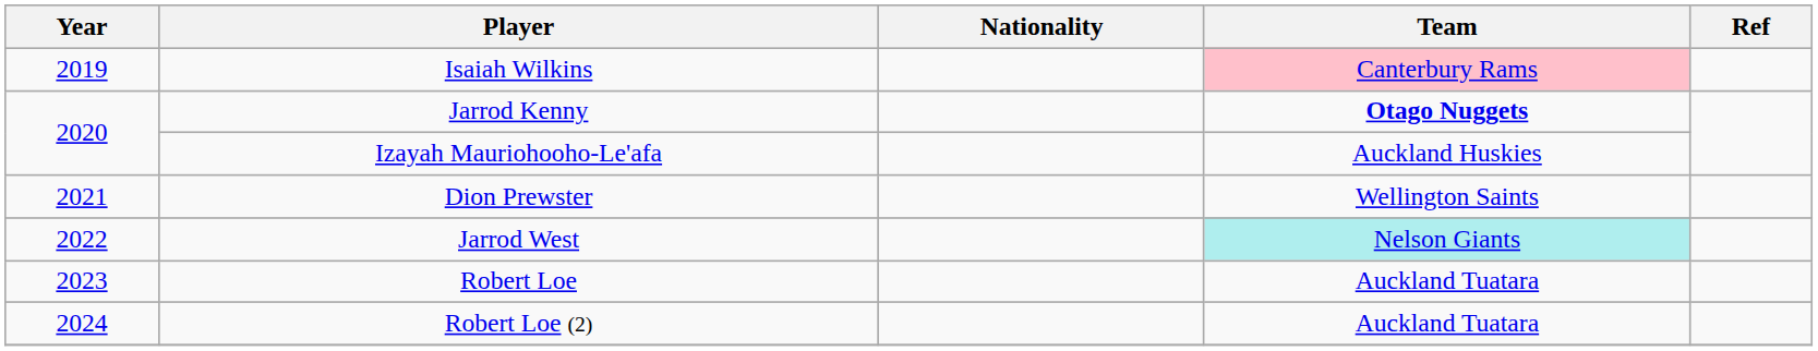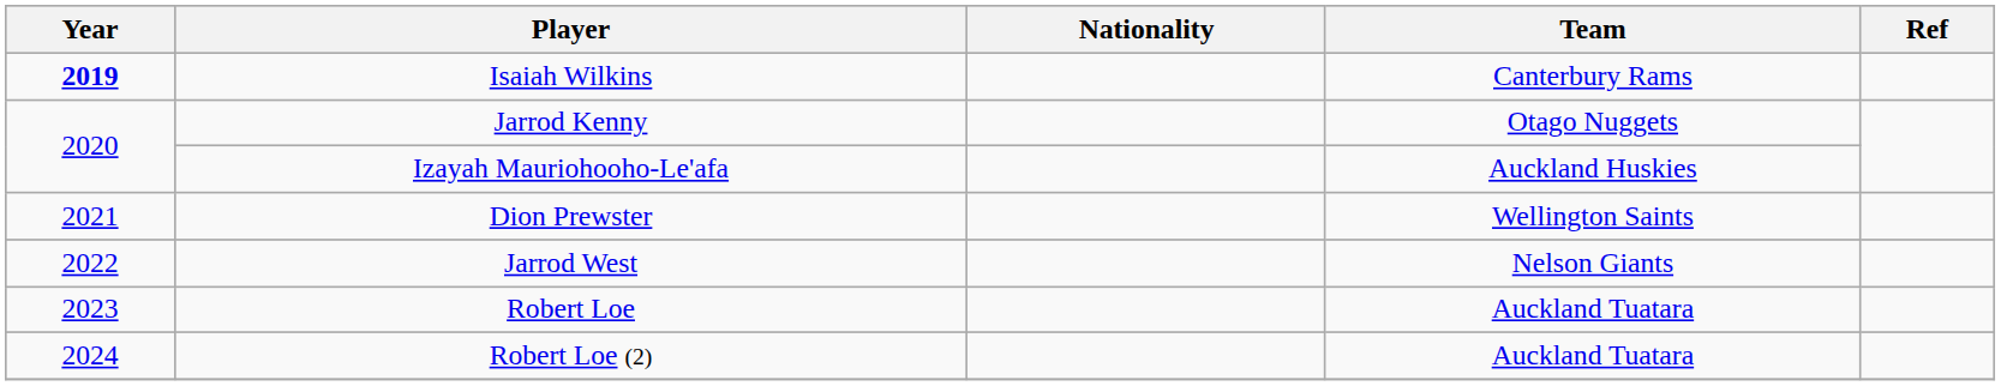Isaiah Wilkins | Year: normal -> bold
Isaiah Wilkins | Team: pink background -> no background
Jarrod Kenny | Team: bold -> normal
Jarrod West | Team: paleturquoise background -> no background
